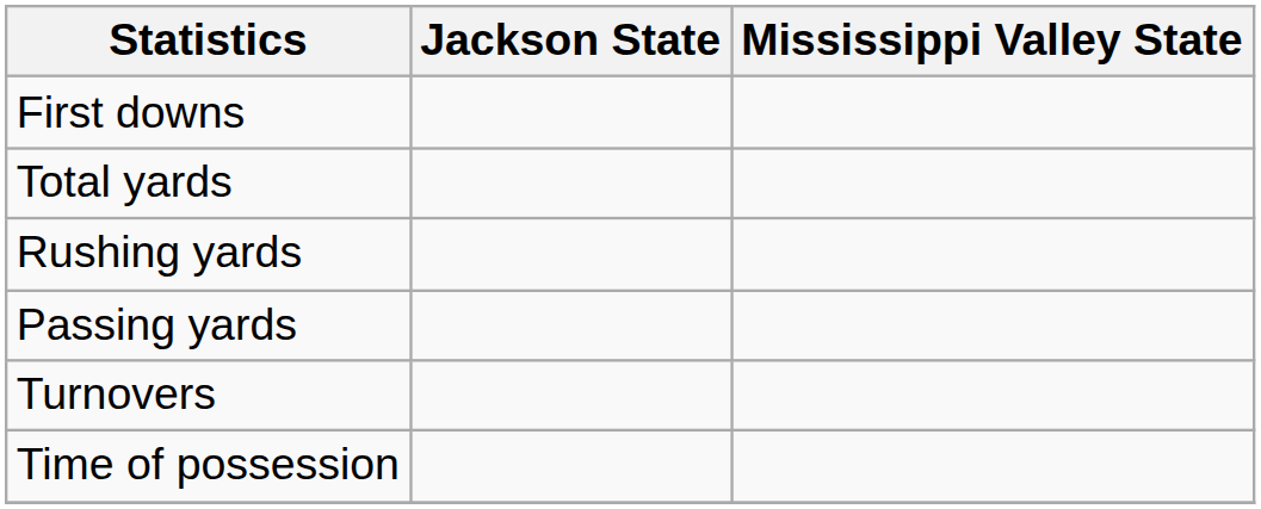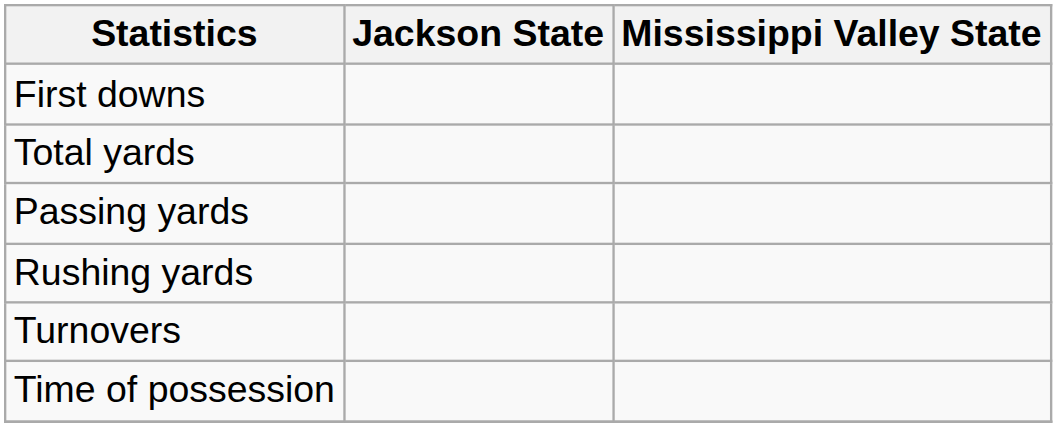rows swapped: Rushing yards <-> Passing yards
